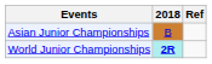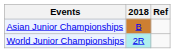World Junior Championships | 2018: bold -> normal
